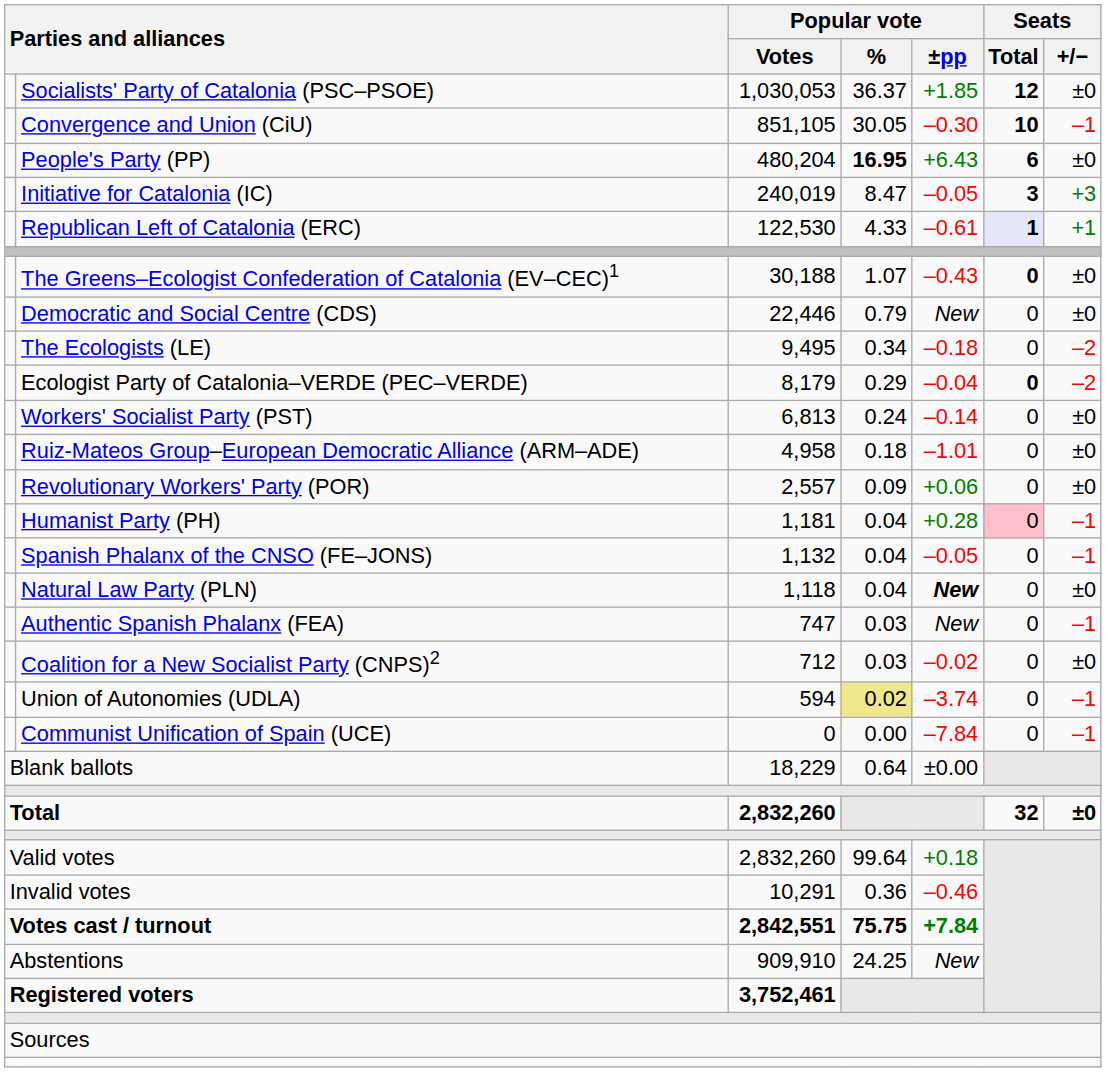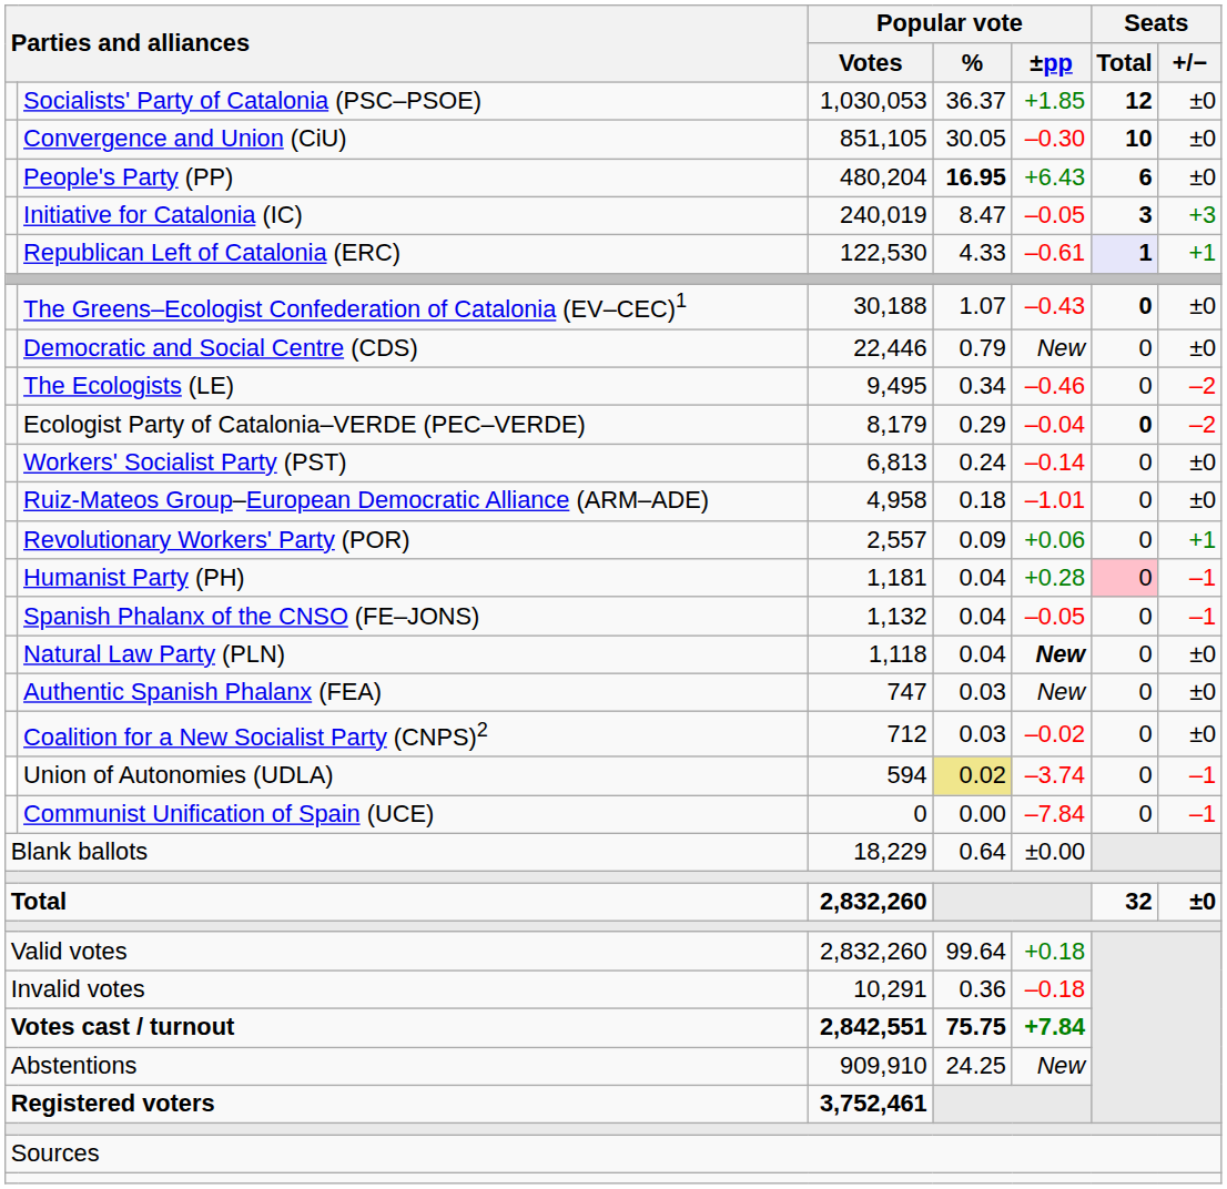Convergence and Union (CiU) | Seats / +/−: –1 -> ±0
The Ecologists (LE) | Popular vote / ±pp: –0.18 -> –0.46
Revolutionary Workers' Party (POR) | Seats / +/−: ±0 -> +1
Authentic Spanish Phalanx (FEA) | Seats / +/−: –1 -> ±0
Invalid votes | Popular vote / ±pp: –0.46 -> –0.18
